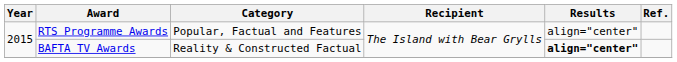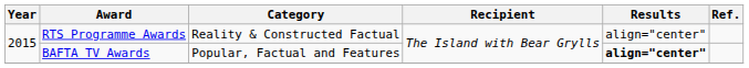RTS Programme Awards | Category: Popular, Factual and Features -> Reality & Constructed Factual
BAFTA TV Awards | Category: Reality & Constructed Factual -> Popular, Factual and Features
